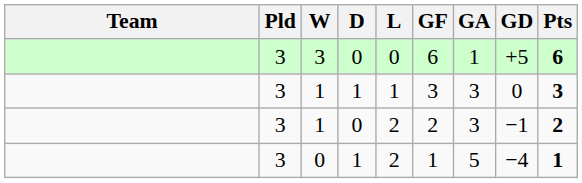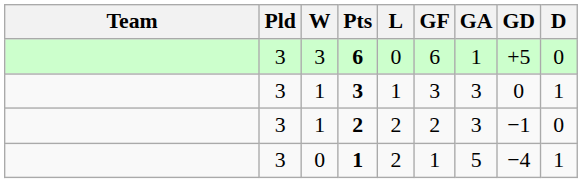columns swapped: D <-> Pts
